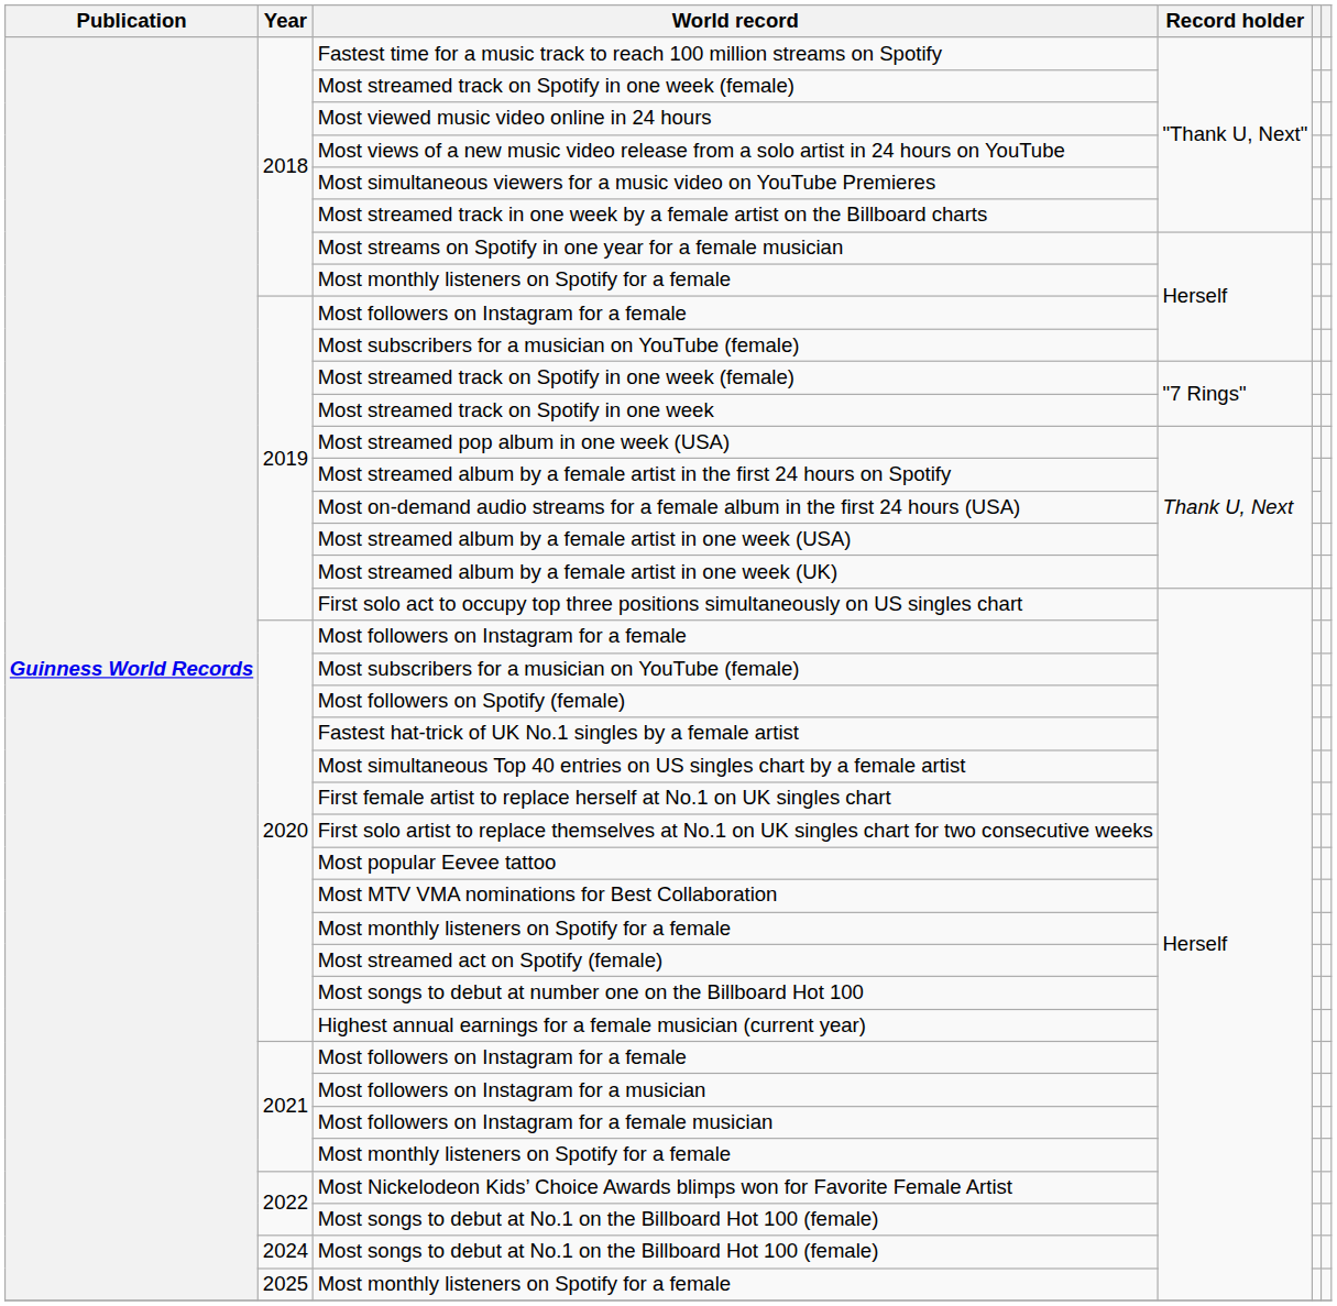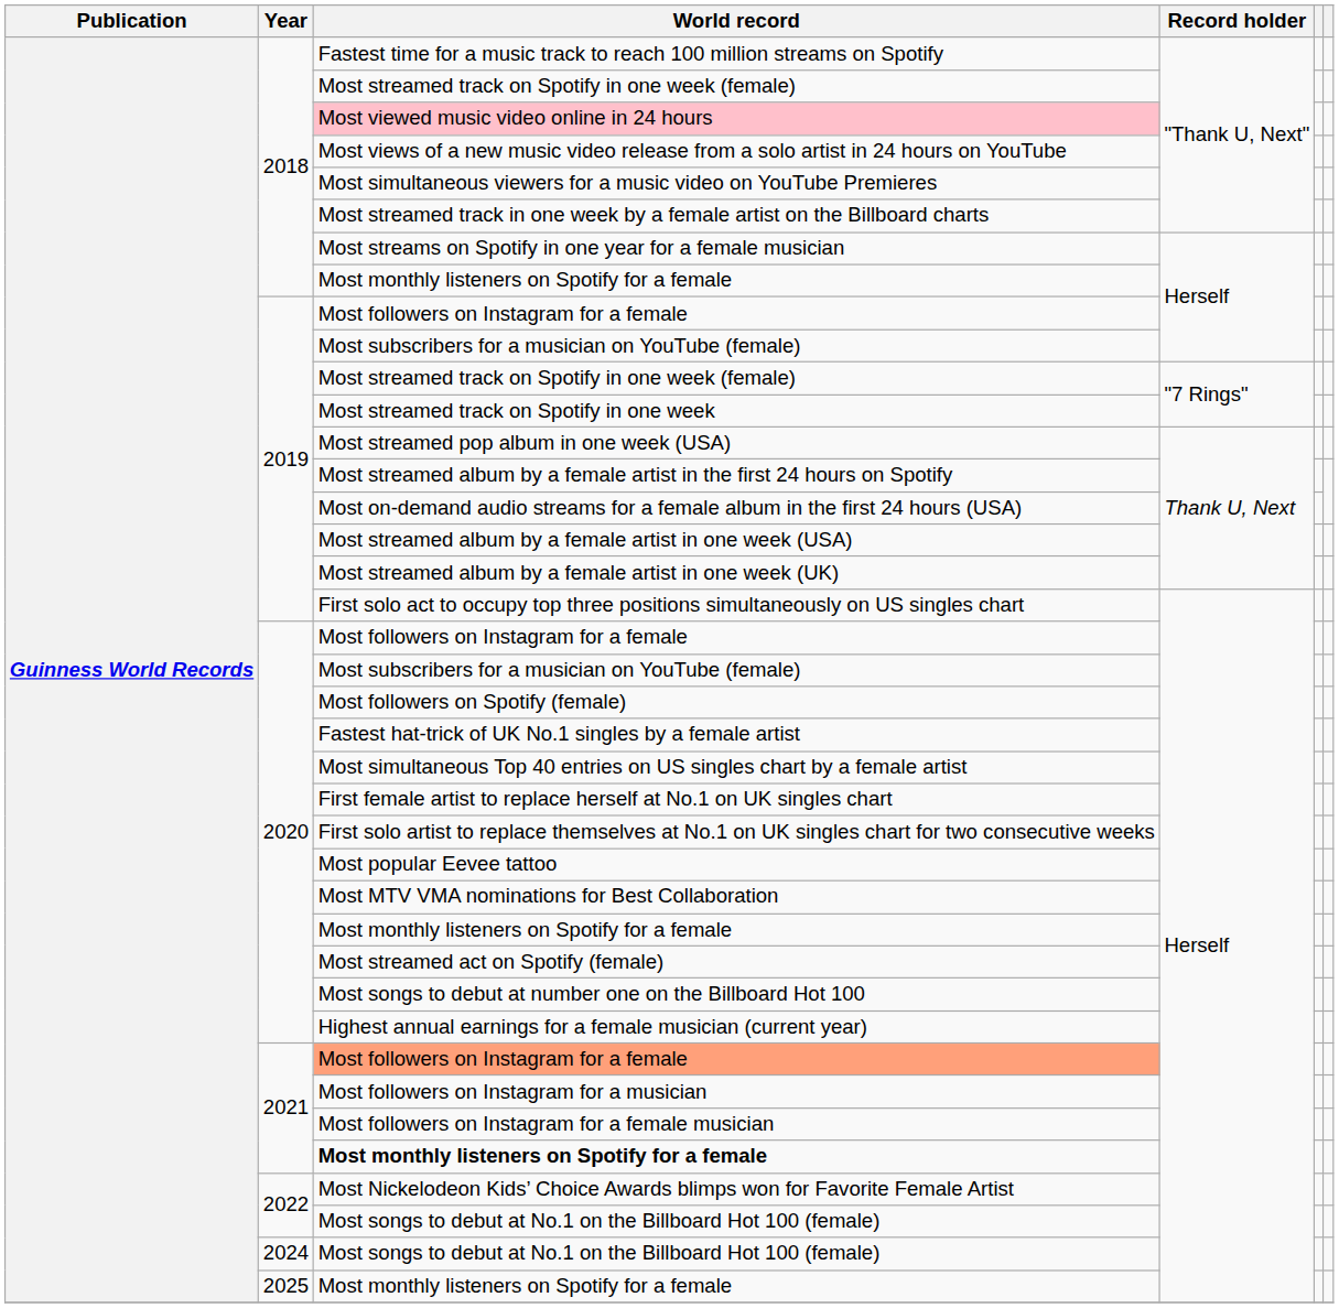Most viewed music video online in 24 hours | World record: no background -> pink background
2021 / Most followers on Instagram for a female | World record: no background -> lightsalmon background
2021 / Most monthly listeners on Spotify for a female | World record: normal -> bold
